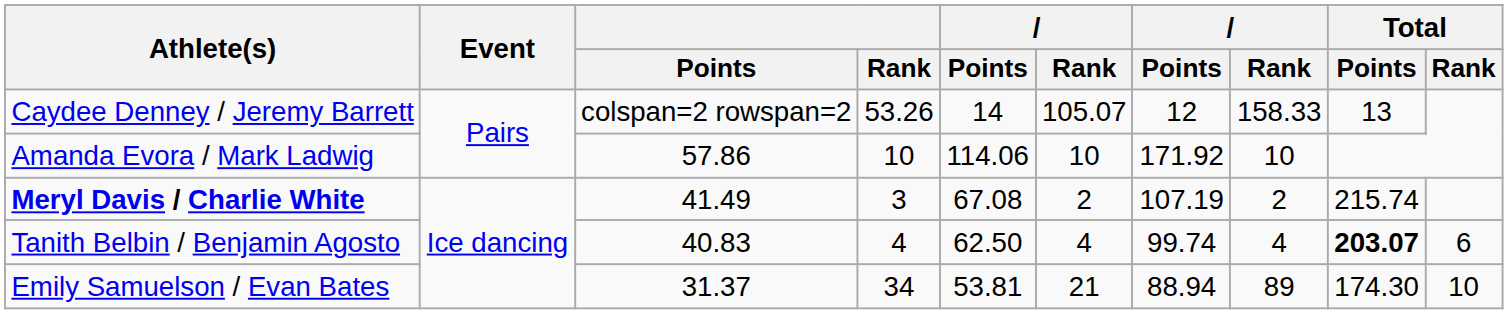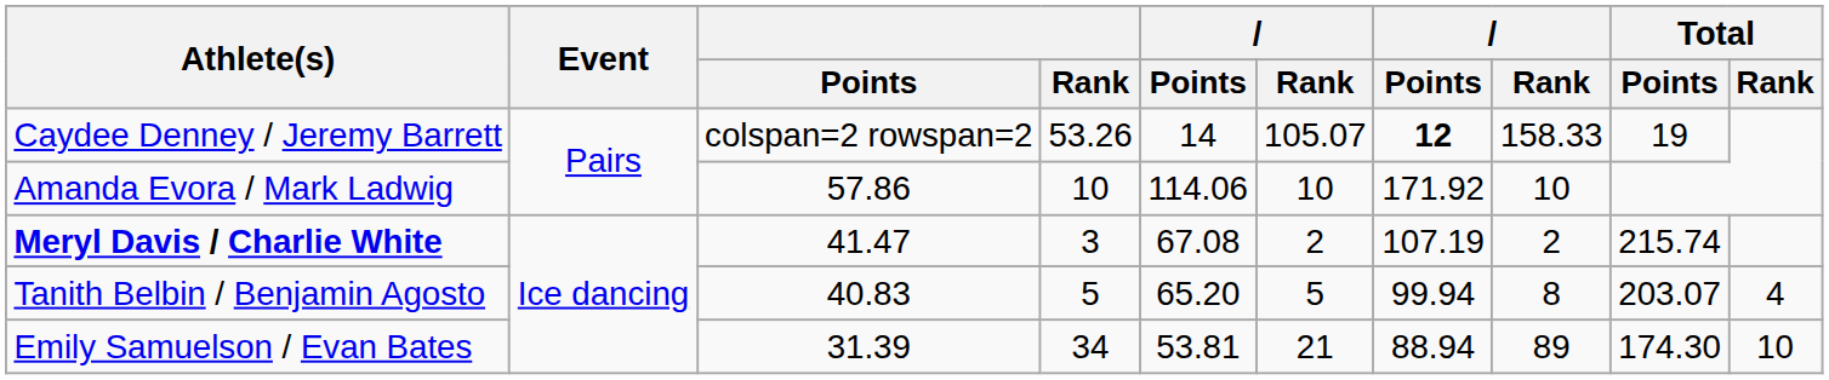Caydee Denney / Jeremy Barrett | column 7: normal -> bold
Caydee Denney / Jeremy Barrett | Total / Points: 13 -> 19
Meryl Davis / Charlie White | column 3: 41.49 -> 41.47
Tanith Belbin / Benjamin Agosto | column 4: 4 -> 5
Tanith Belbin / Benjamin Agosto | column 5: 62.50 -> 65.20
Tanith Belbin / Benjamin Agosto | column 6: 4 -> 5
Tanith Belbin / Benjamin Agosto | column 7: 99.74 -> 99.94
Tanith Belbin / Benjamin Agosto | column 8: 4 -> 8
Tanith Belbin / Benjamin Agosto | Total / Points: bold -> normal
Tanith Belbin / Benjamin Agosto | Total / Rank: 6 -> 4
Emily Samuelson / Evan Bates | column 3: 31.37 -> 31.39
